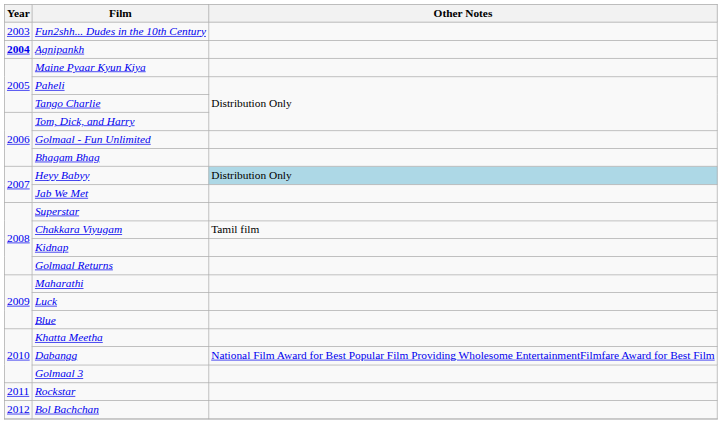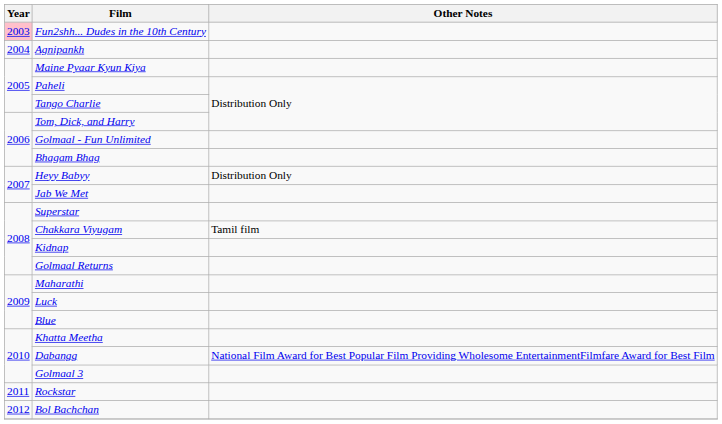Fun2shh... Dudes in the 10th Century | Year: no background -> pink background
Agnipankh | Year: bold -> normal
Heyy Babyy | Other Notes: lightblue background -> no background
